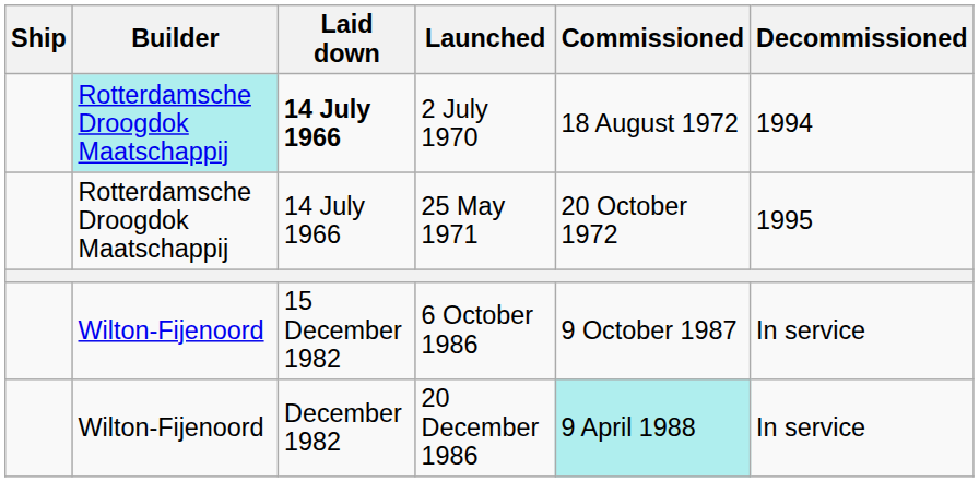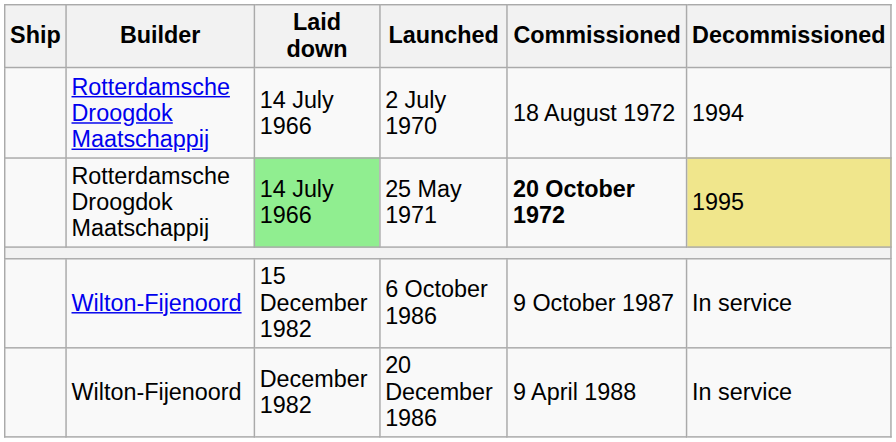2 July 1970 | Builder: paleturquoise background -> no background
2 July 1970 | Laid down: bold -> normal
25 May 1971 | Laid down: no background -> lightgreen background
25 May 1971 | Commissioned: normal -> bold
25 May 1971 | Decommissioned: no background -> khaki background
20 December 1986 | Commissioned: paleturquoise background -> no background
